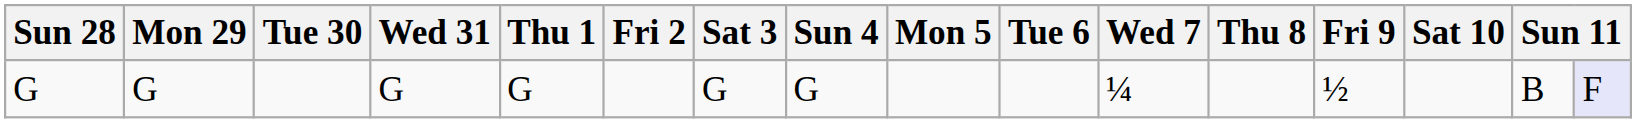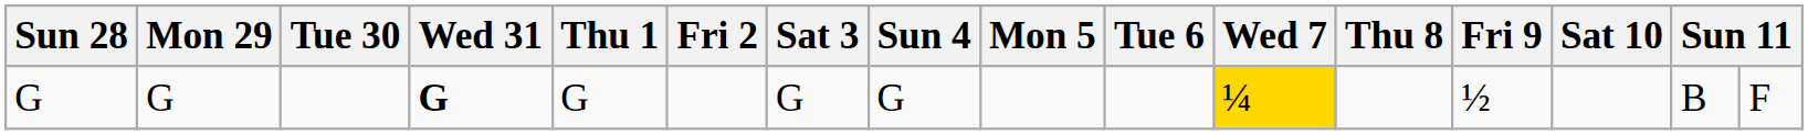row 2 | Wed 31: normal -> bold
row 2 | Wed 7: no background -> gold background
row 2 | column 16: lavender background -> no background
